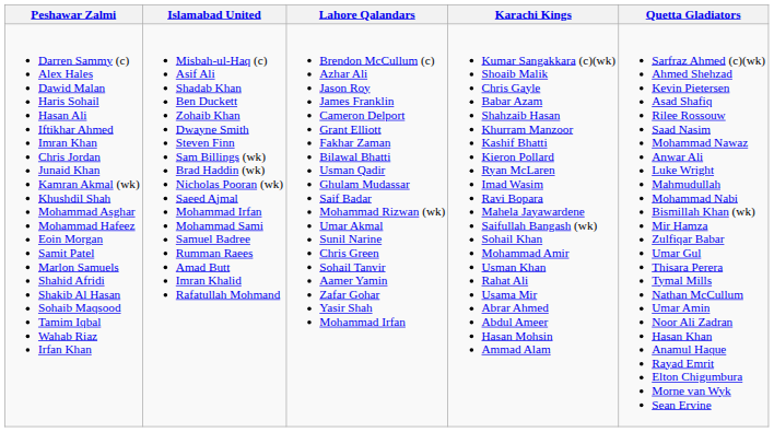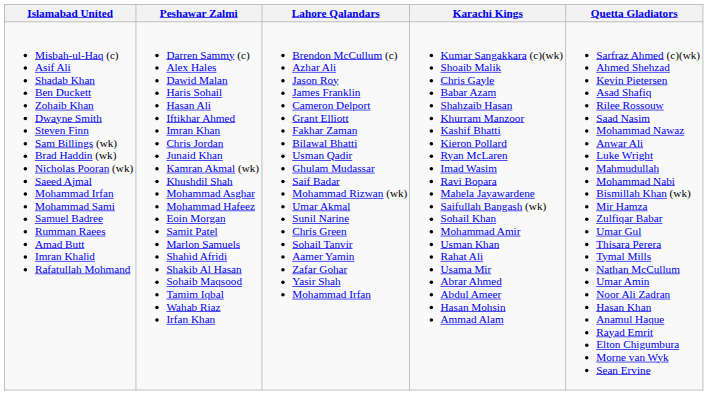columns swapped: Islamabad United <-> Peshawar Zalmi
